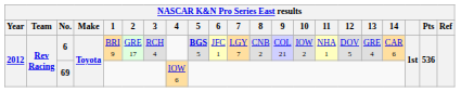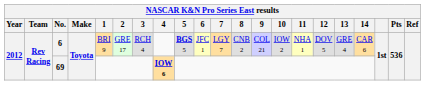69 | 4: normal -> bold
